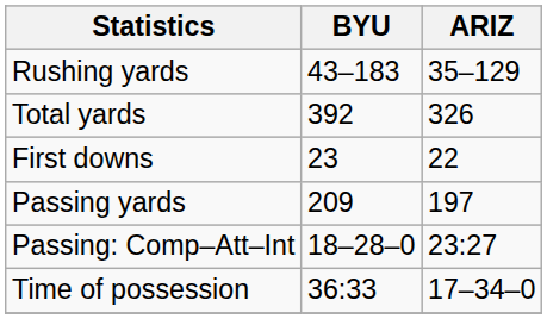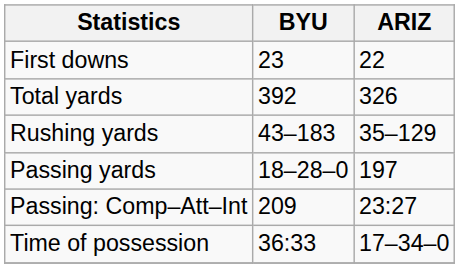rows swapped: First downs <-> Rushing yards
Passing yards | BYU: 209 -> 18–28–0
Passing: Comp–Att–Int | BYU: 18–28–0 -> 209
